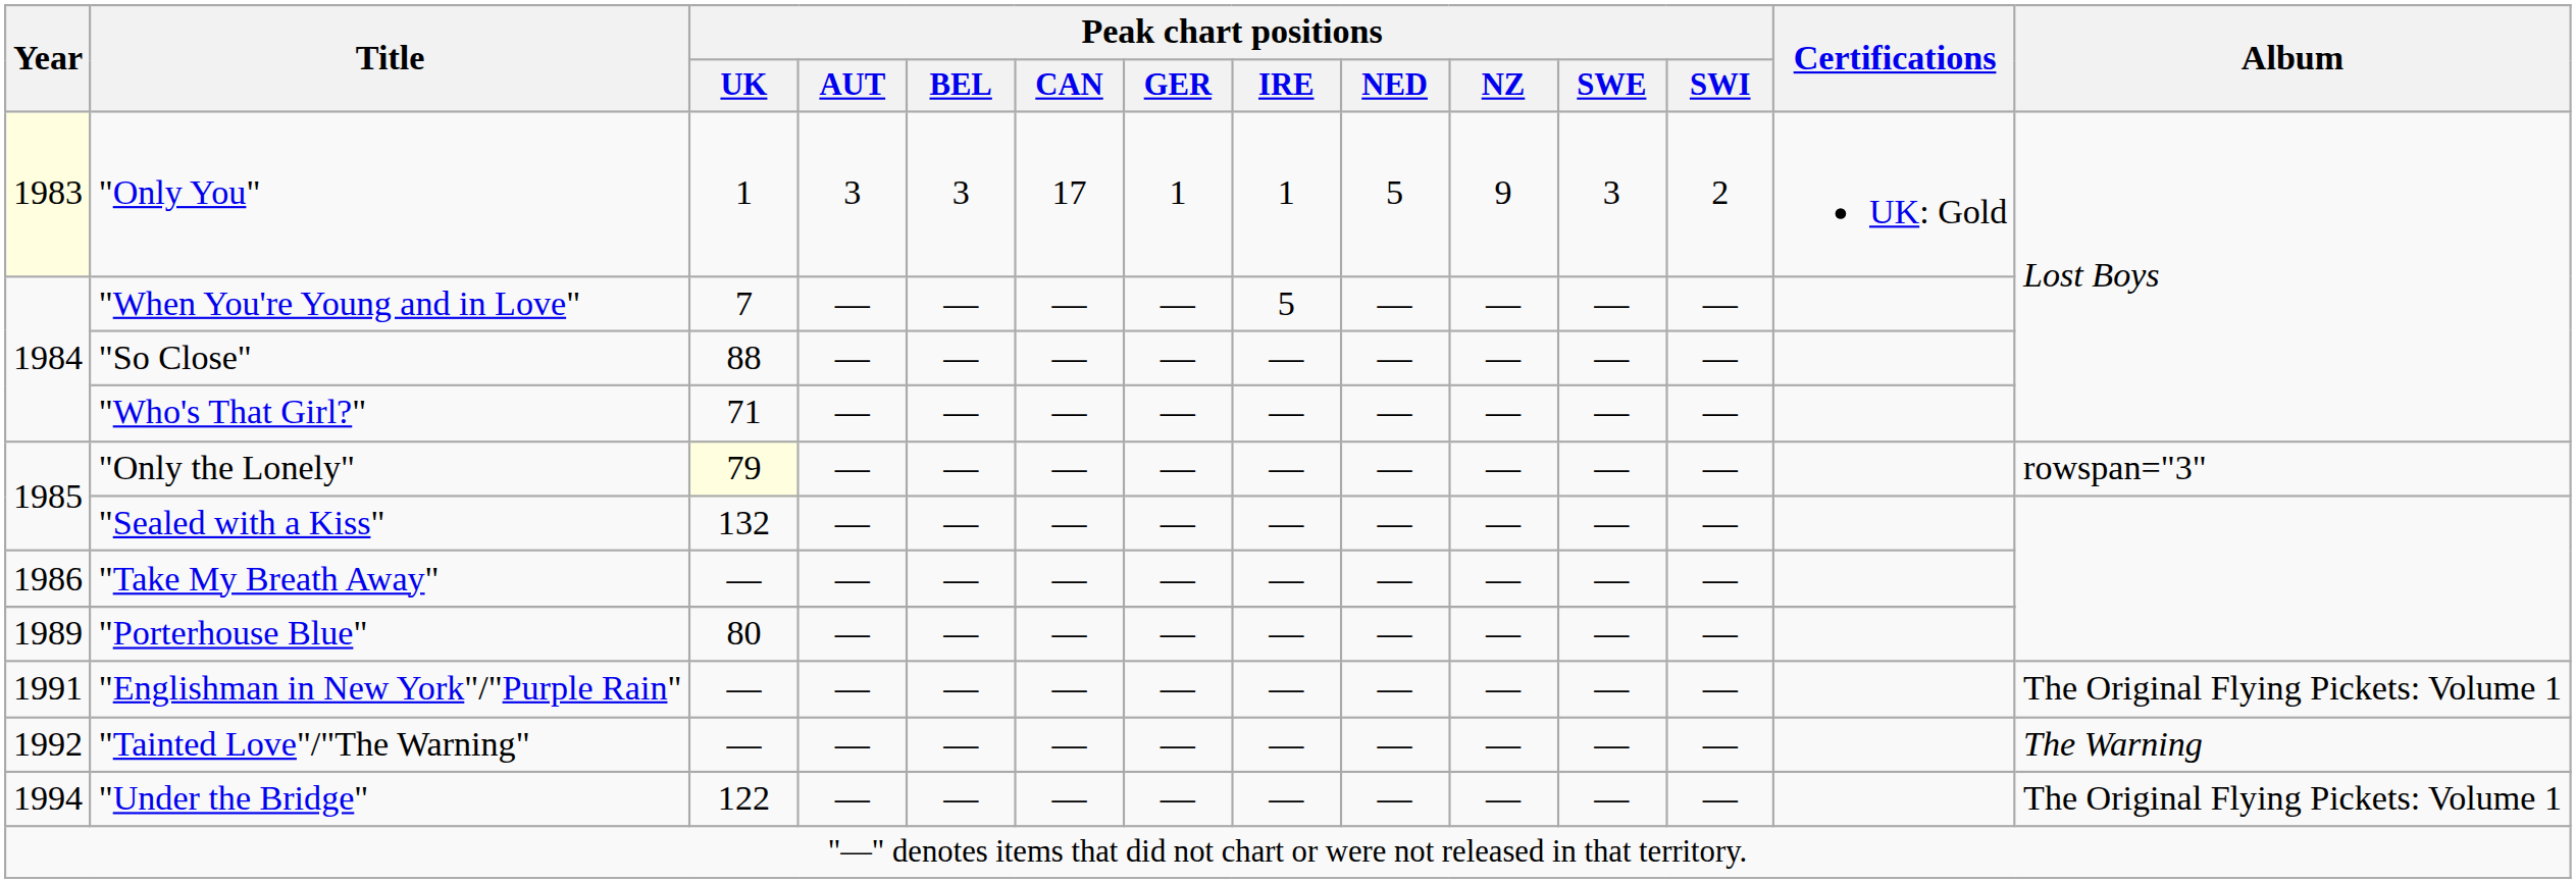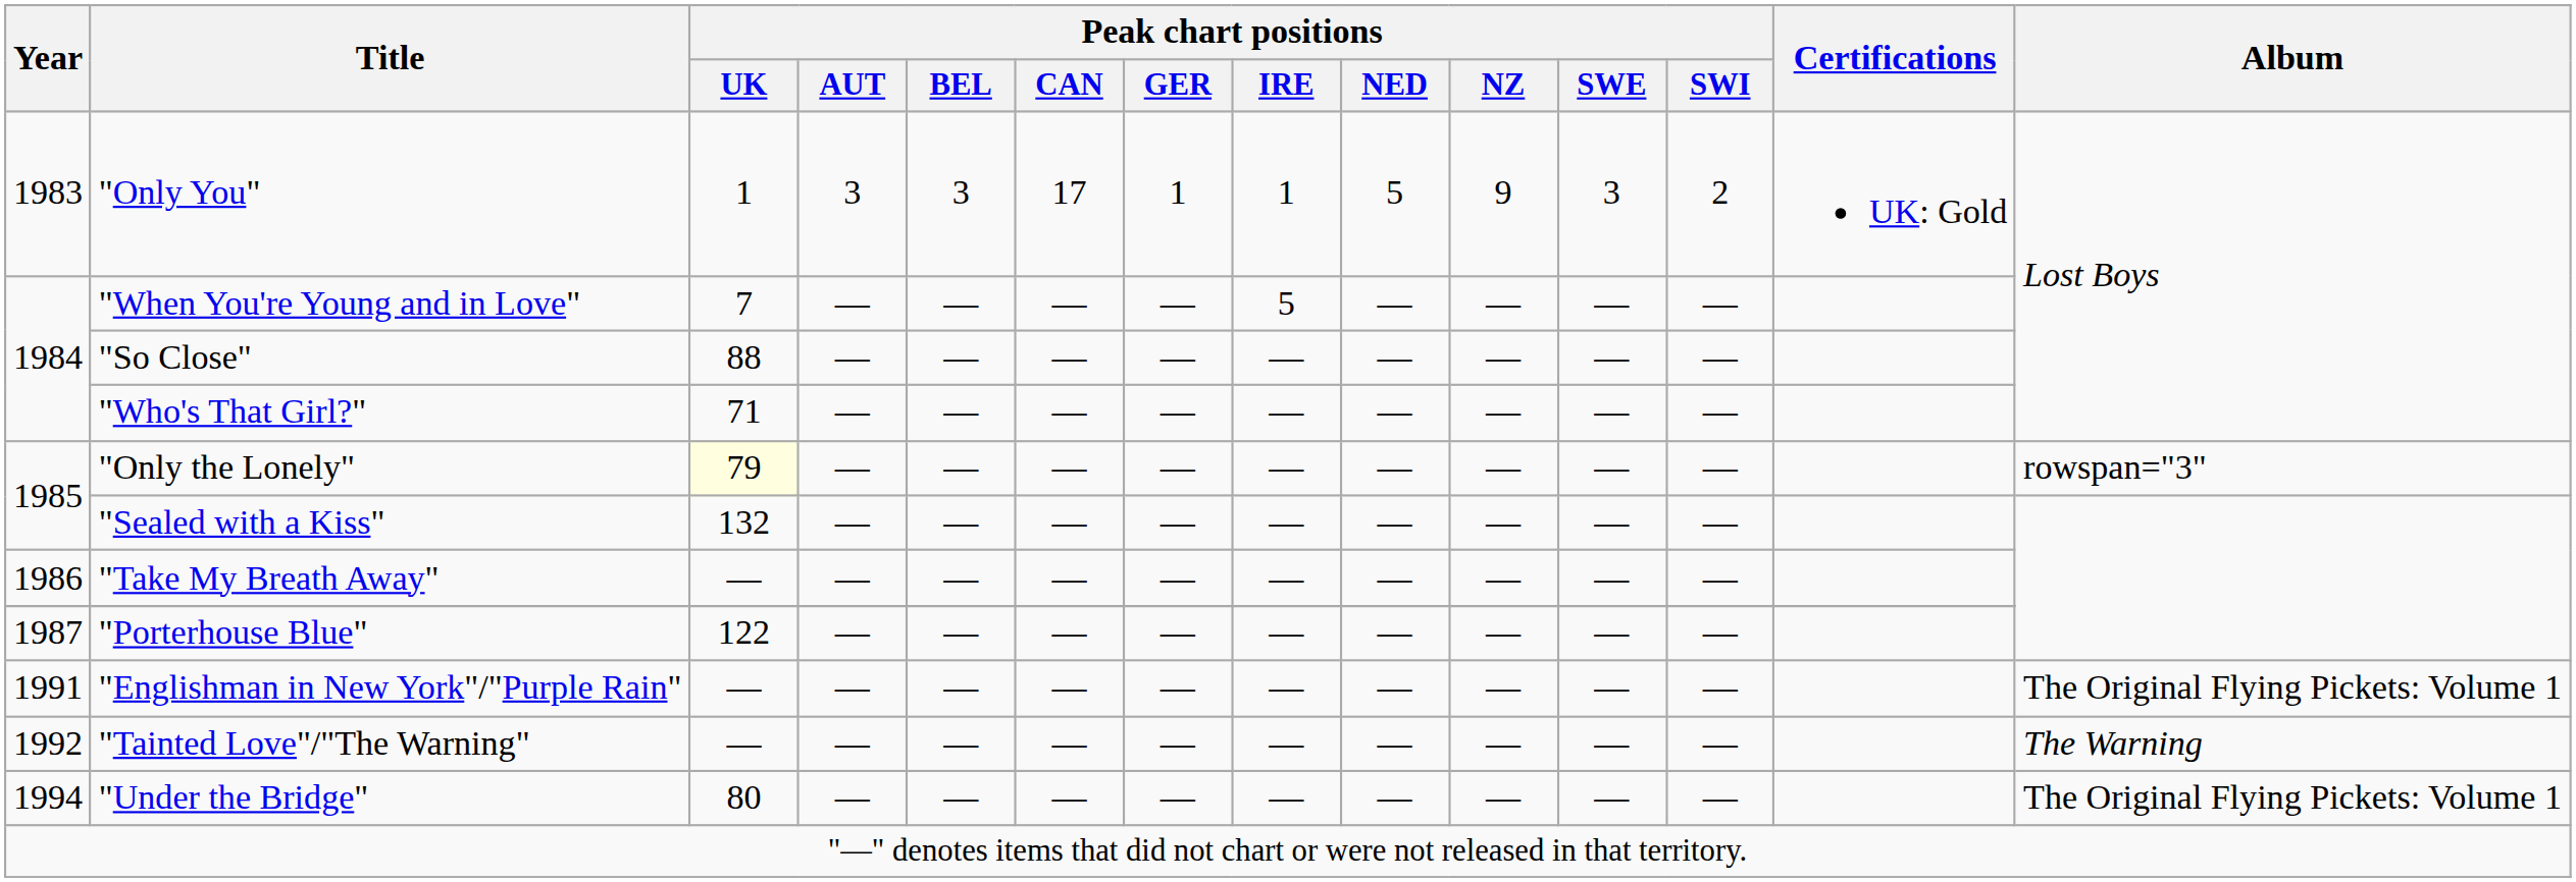"Only You" | Year: lightyellow background -> no background
"Porterhouse Blue" | Year: 1989 -> 1987
"Porterhouse Blue" | Peak chart positions / UK: 80 -> 122
"Under the Bridge" | Peak chart positions / UK: 122 -> 80
